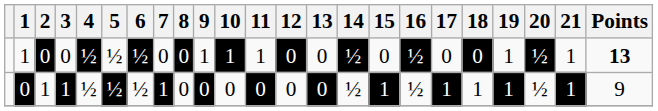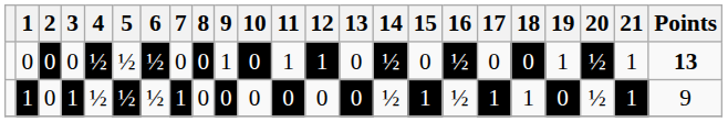row 2 | 1: 1 -> 0
row 2 | 10: 1 -> 0
row 2 | 12: 0 -> 1
row 3 | 1: 0 -> 1
row 3 | 2: 1 -> 0
row 3 | 19: 1 -> 0
